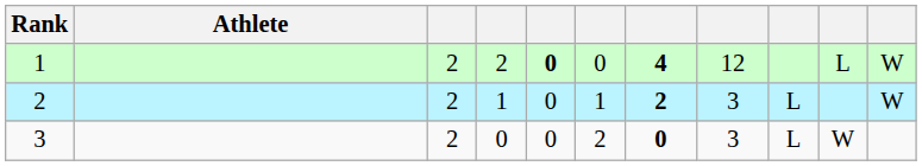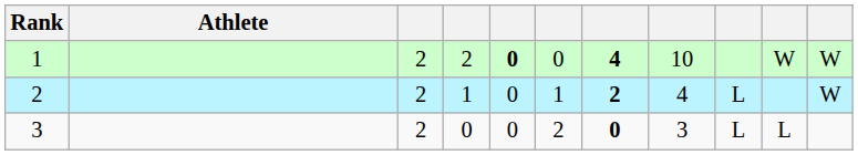row 2 | column 8: 12 -> 10
row 2 | column 10: L -> W
row 3 | column 8: 3 -> 4
row 4 | column 10: W -> L
